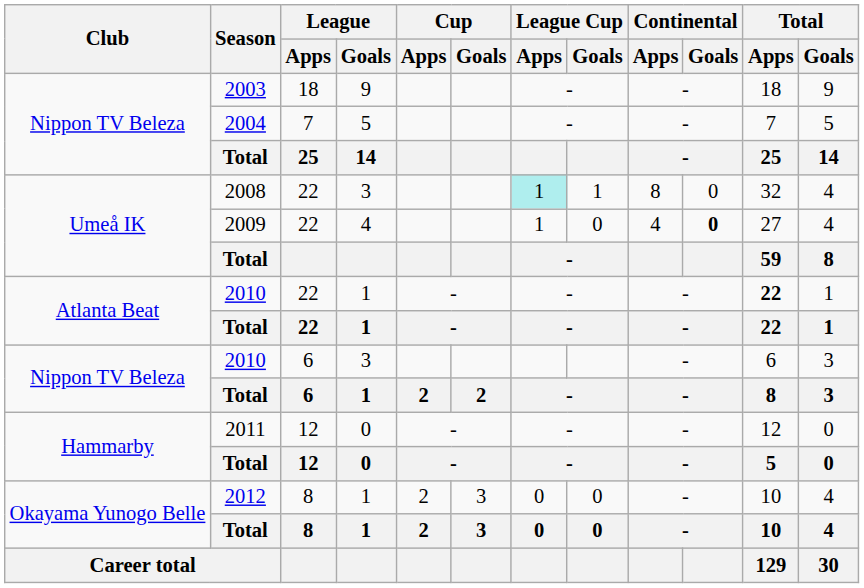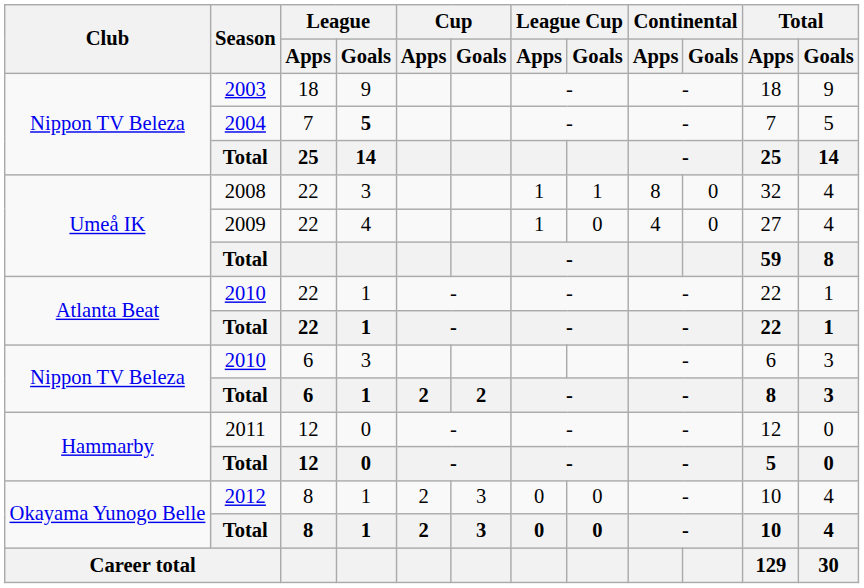2004 | League / Goals: normal -> bold
2008 | League Cup / Apps: paleturquoise background -> no background
2009 | Continental / Goals: bold -> normal
2010 / 22 | Total / Apps: bold -> normal
